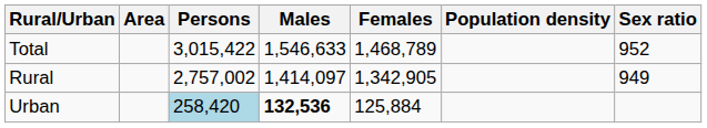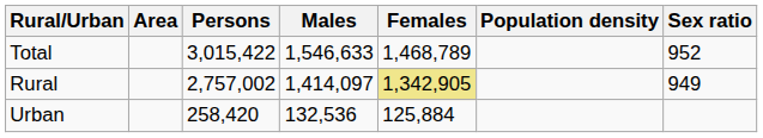Rural | Females: no background -> khaki background
Urban | Persons: lightblue background -> no background
Urban | Males: bold -> normal
